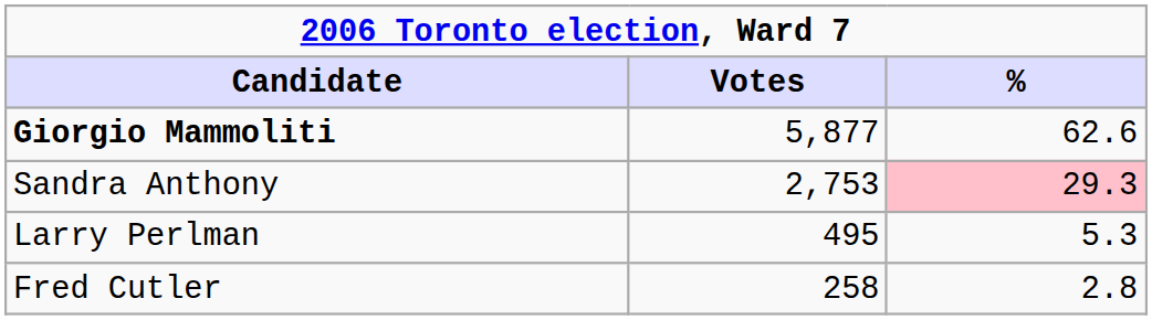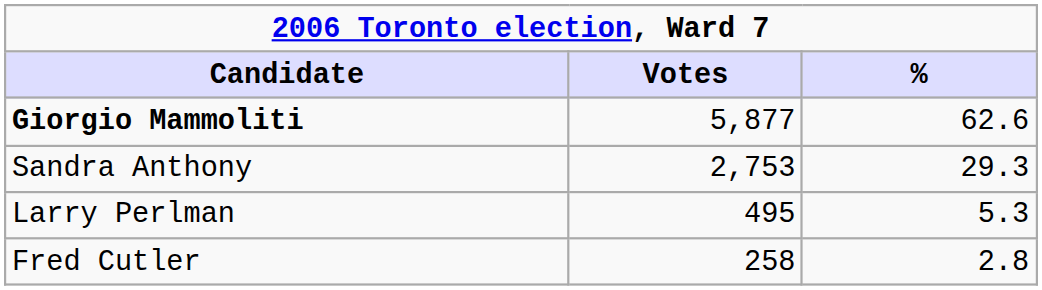Sandra Anthony | %: pink background -> no background
